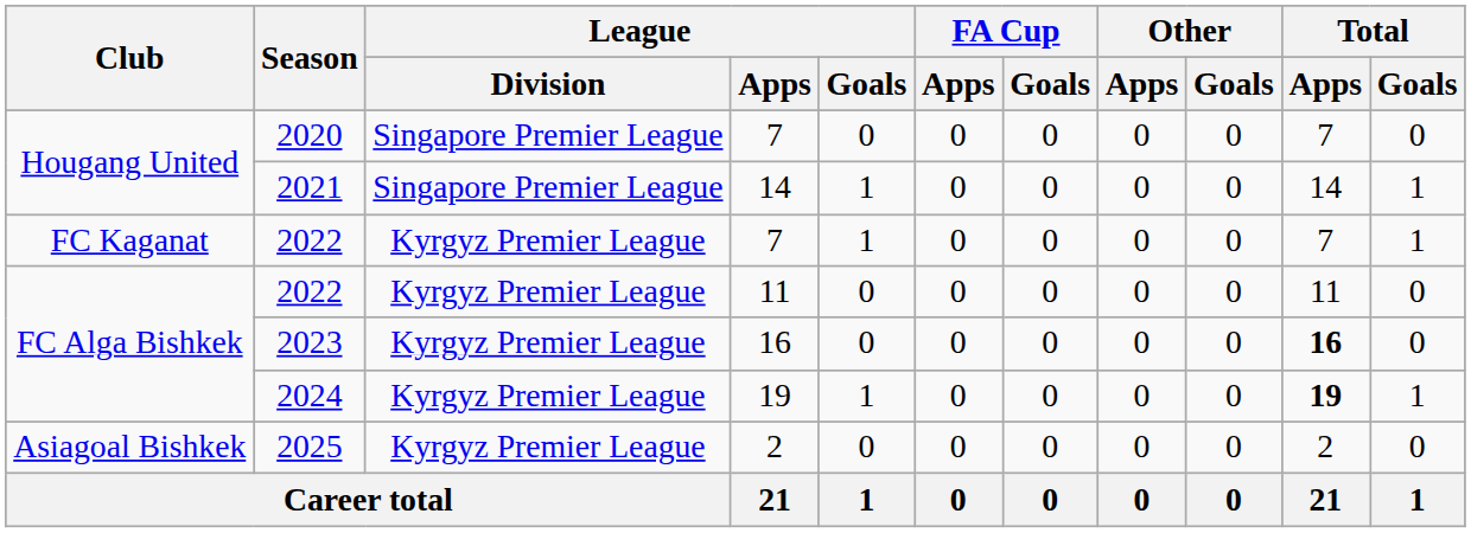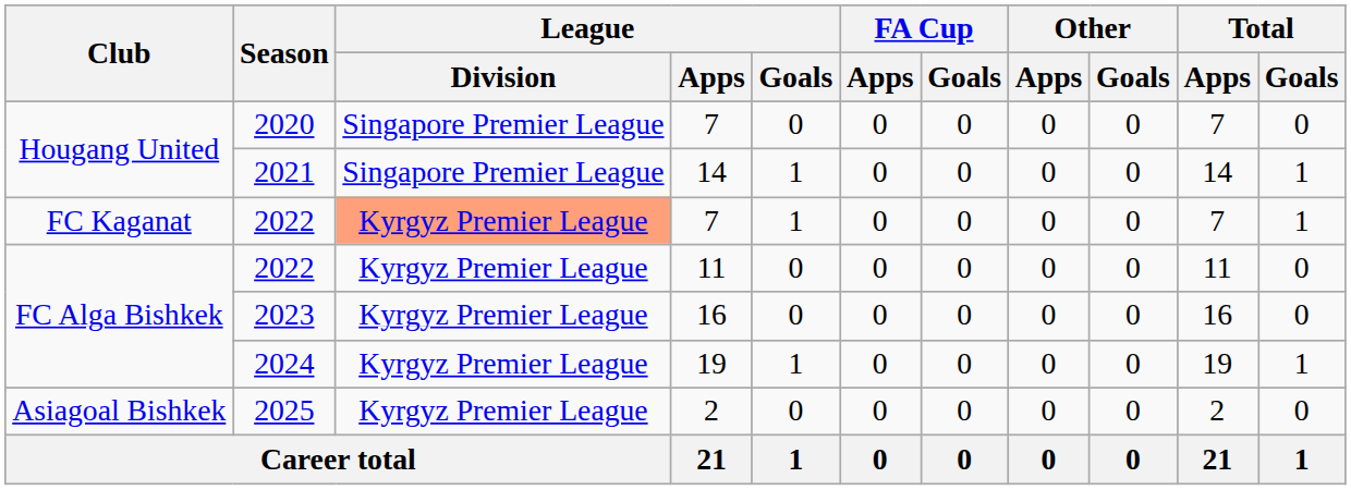2022 / 7 | League / Division: no background -> lightsalmon background
2023 | Total / Apps: bold -> normal
2024 | Total / Apps: bold -> normal
